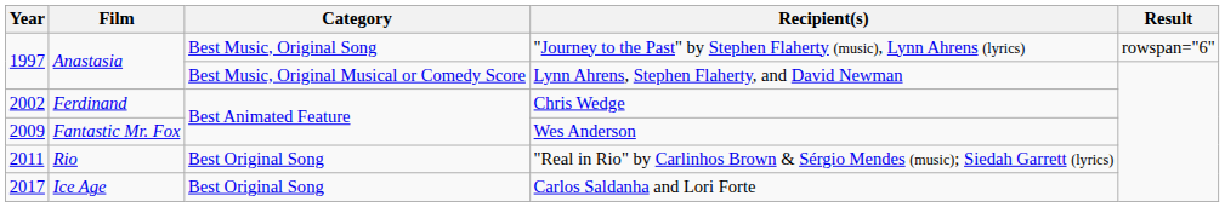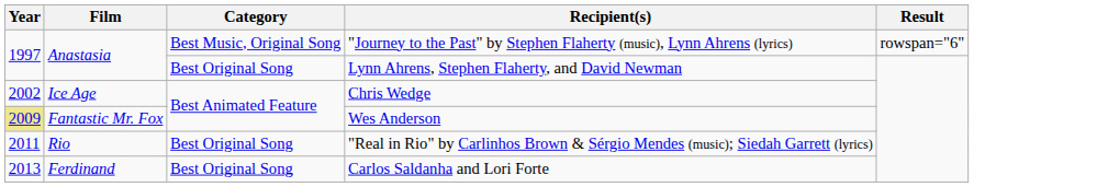Lynn Ahrens, Stephen Flaherty, and David Newman | Category: Best Music, Original Musical or Comedy Score -> Best Original Song
Chris Wedge | Film: Ferdinand -> Ice Age
Wes Anderson | Year: no background -> khaki background
Carlos Saldanha and Lori Forte | Year: 2017 -> 2013
Carlos Saldanha and Lori Forte | Film: Ice Age -> Ferdinand
